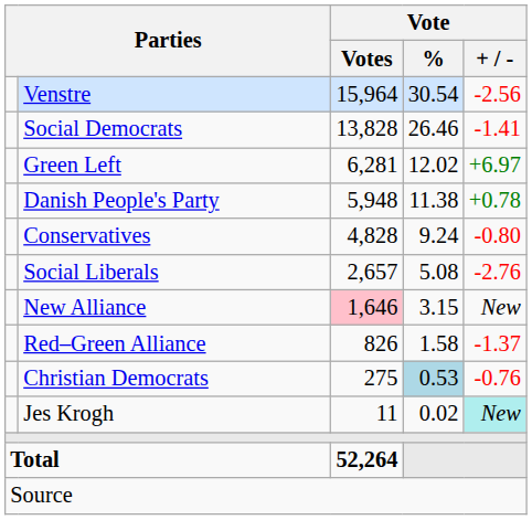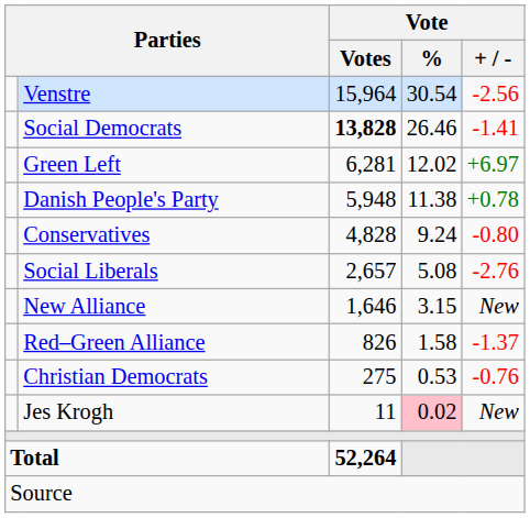Social Democrats | Vote / Votes: normal -> bold
New Alliance | Vote / Votes: pink background -> no background
Christian Democrats | Vote / %: lightblue background -> no background
Jes Krogh | Vote / %: no background -> pink background
Jes Krogh | Vote / + / -: paleturquoise background -> no background
